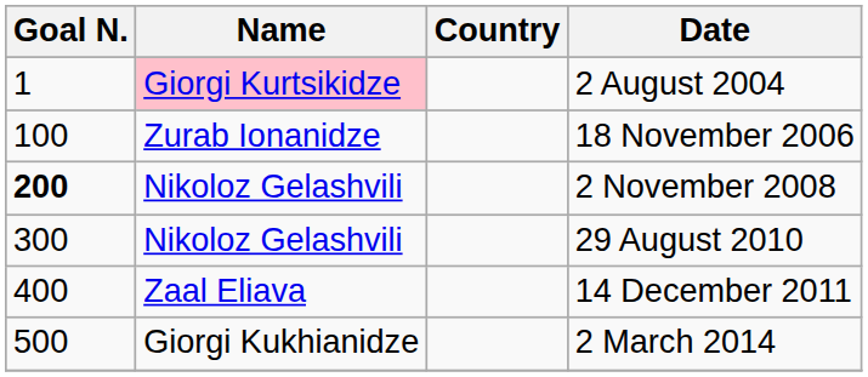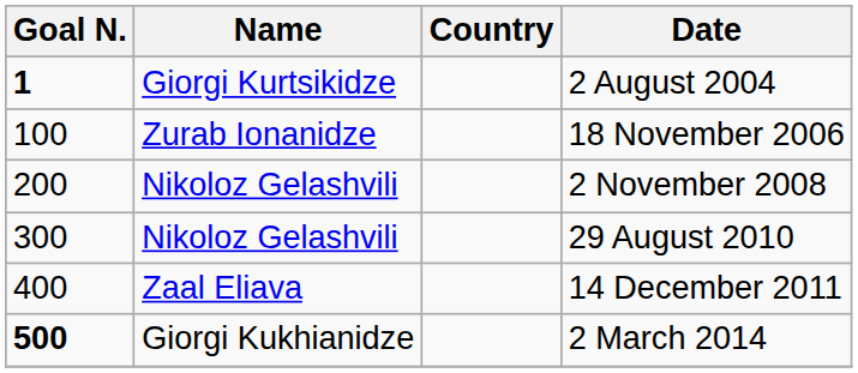2 August 2004 | Goal N.: normal -> bold
2 August 2004 | Name: pink background -> no background
2 November 2008 | Goal N.: bold -> normal
2 March 2014 | Goal N.: normal -> bold
